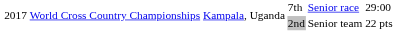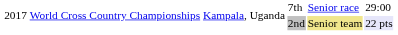row 2 | column 5: no background -> khaki background
row 2 | column 6: no background -> lavender background
